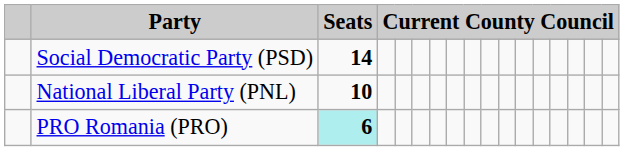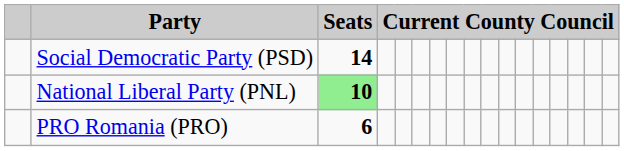National Liberal Party (PNL) | Seats: no background -> lightgreen background
PRO Romania (PRO) | Seats: paleturquoise background -> no background
